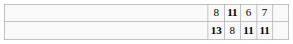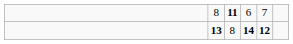row 2 | column 4: 11 -> 14
row 2 | column 5: 11 -> 12
